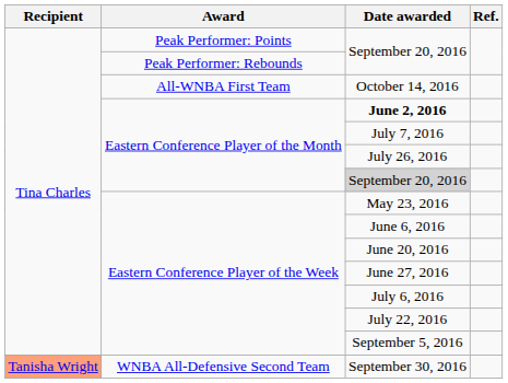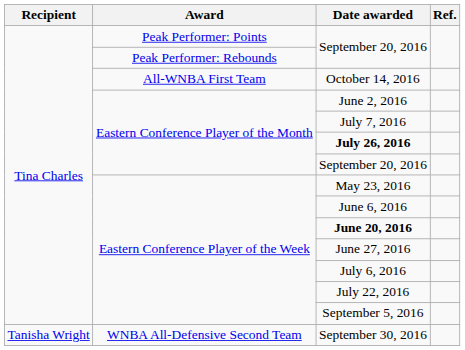June 2, 2016 | Date awarded: bold -> normal
July 26, 2016 | Date awarded: normal -> bold
Eastern Conference Player of the Month / September 20, 2016 | Date awarded: lightgrey background -> no background
June 20, 2016 | Date awarded: normal -> bold
September 30, 2016 | Recipient: lightsalmon background -> no background
